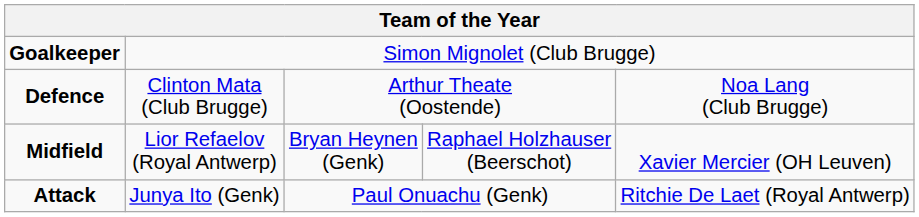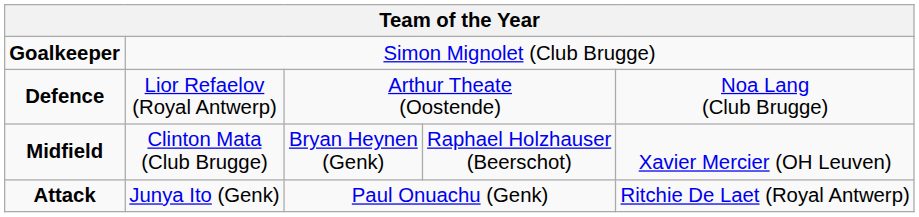Defence | column 2: Clinton Mata (Club Brugge) -> Lior Refaelov (Royal Antwerp)
Midfield | column 2: Lior Refaelov (Royal Antwerp) -> Clinton Mata (Club Brugge)
